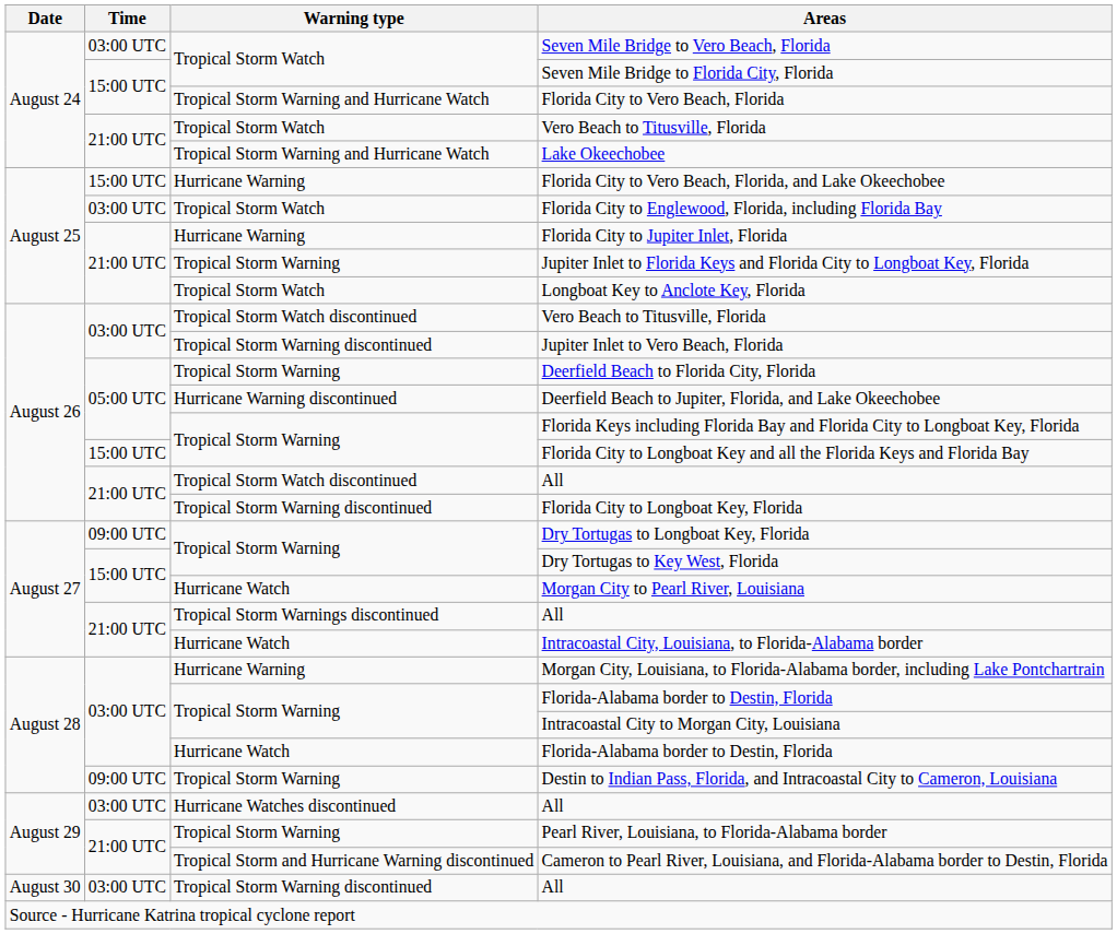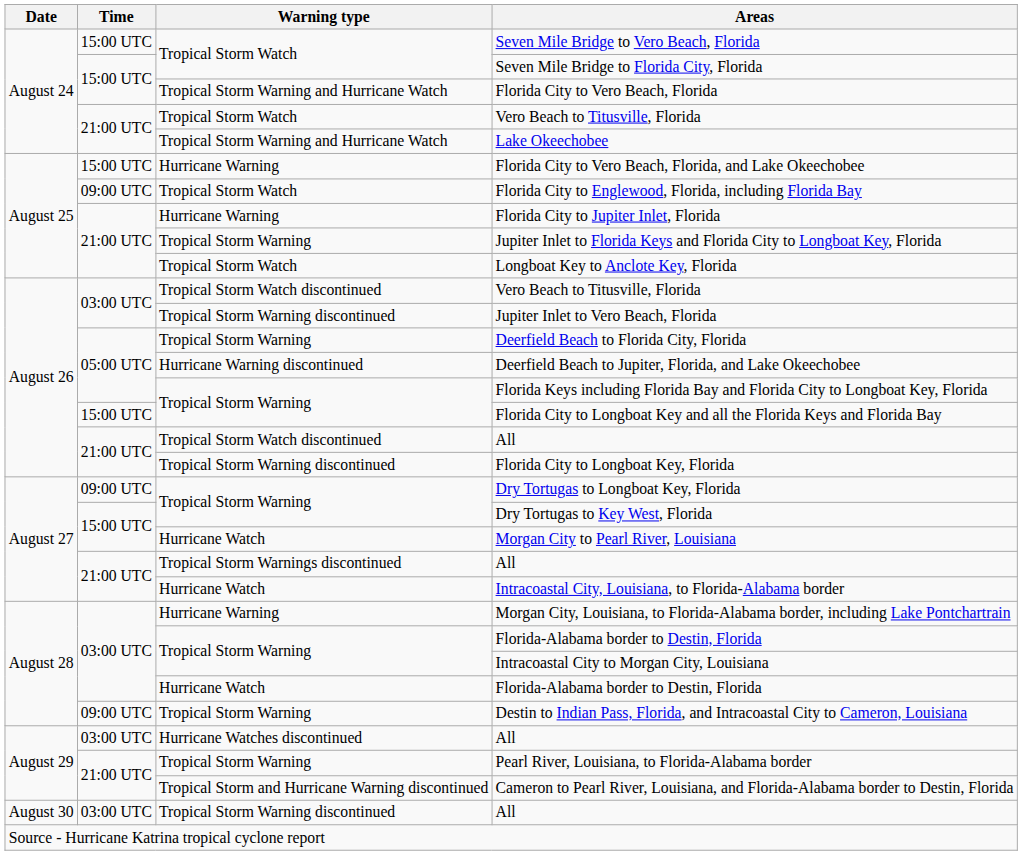Seven Mile Bridge to Vero Beach, Florida | Time: 03:00 UTC -> 15:00 UTC
Florida City to Englewood, Florida, including Florida Bay | Time: 03:00 UTC -> 09:00 UTC
